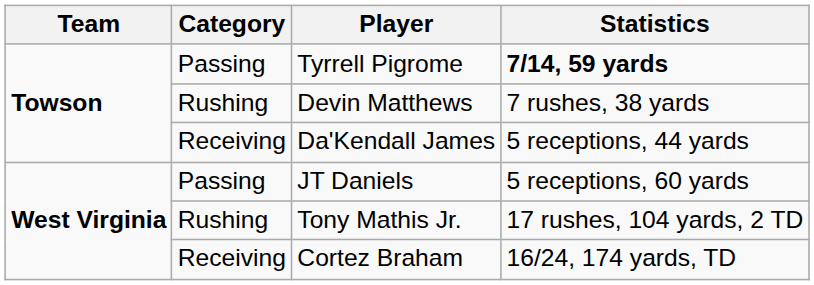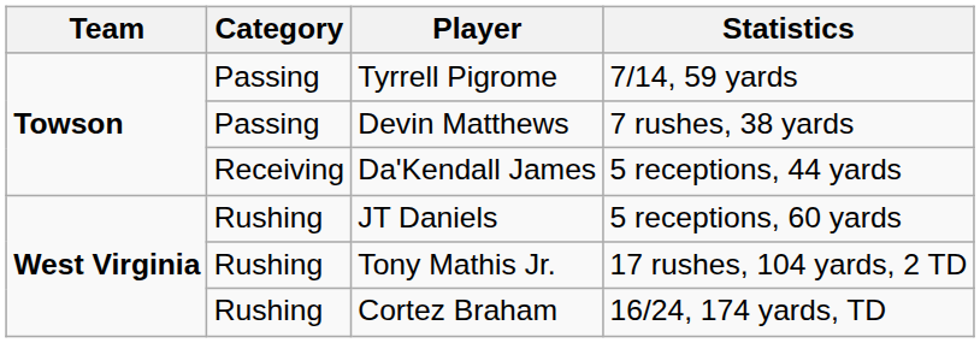Tyrrell Pigrome | Statistics: bold -> normal
Devin Matthews | Category: Rushing -> Passing
JT Daniels | Category: Passing -> Rushing
Cortez Braham | Category: Receiving -> Rushing
